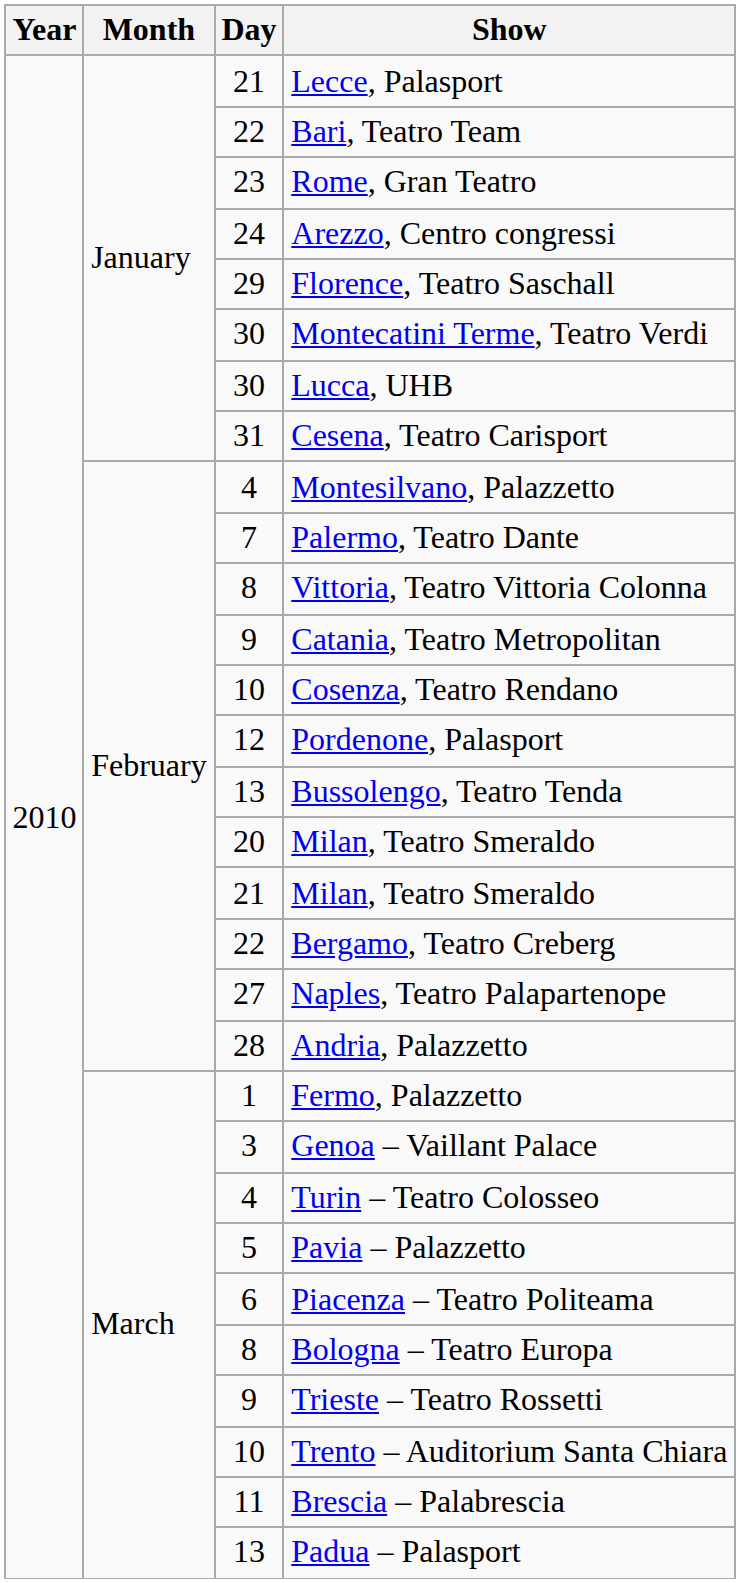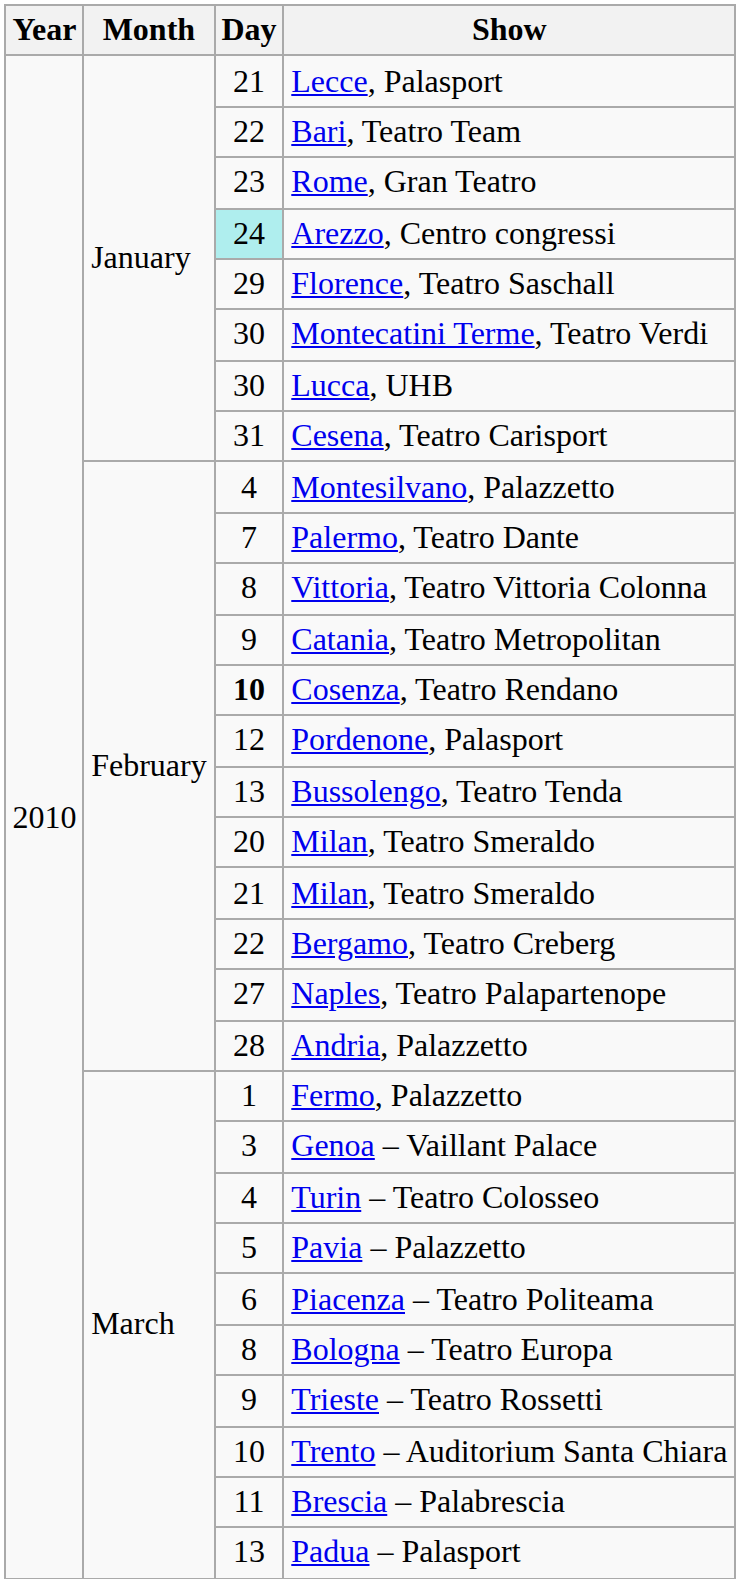Arezzo, Centro congressi | Day: no background -> paleturquoise background
Cosenza, Teatro Rendano | Day: normal -> bold
